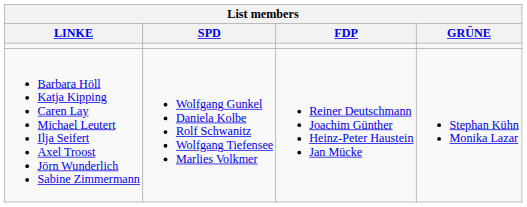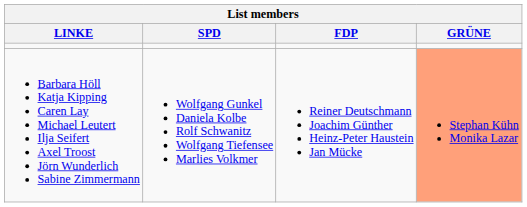row 4 | GRÜNE: no background -> lightsalmon background
